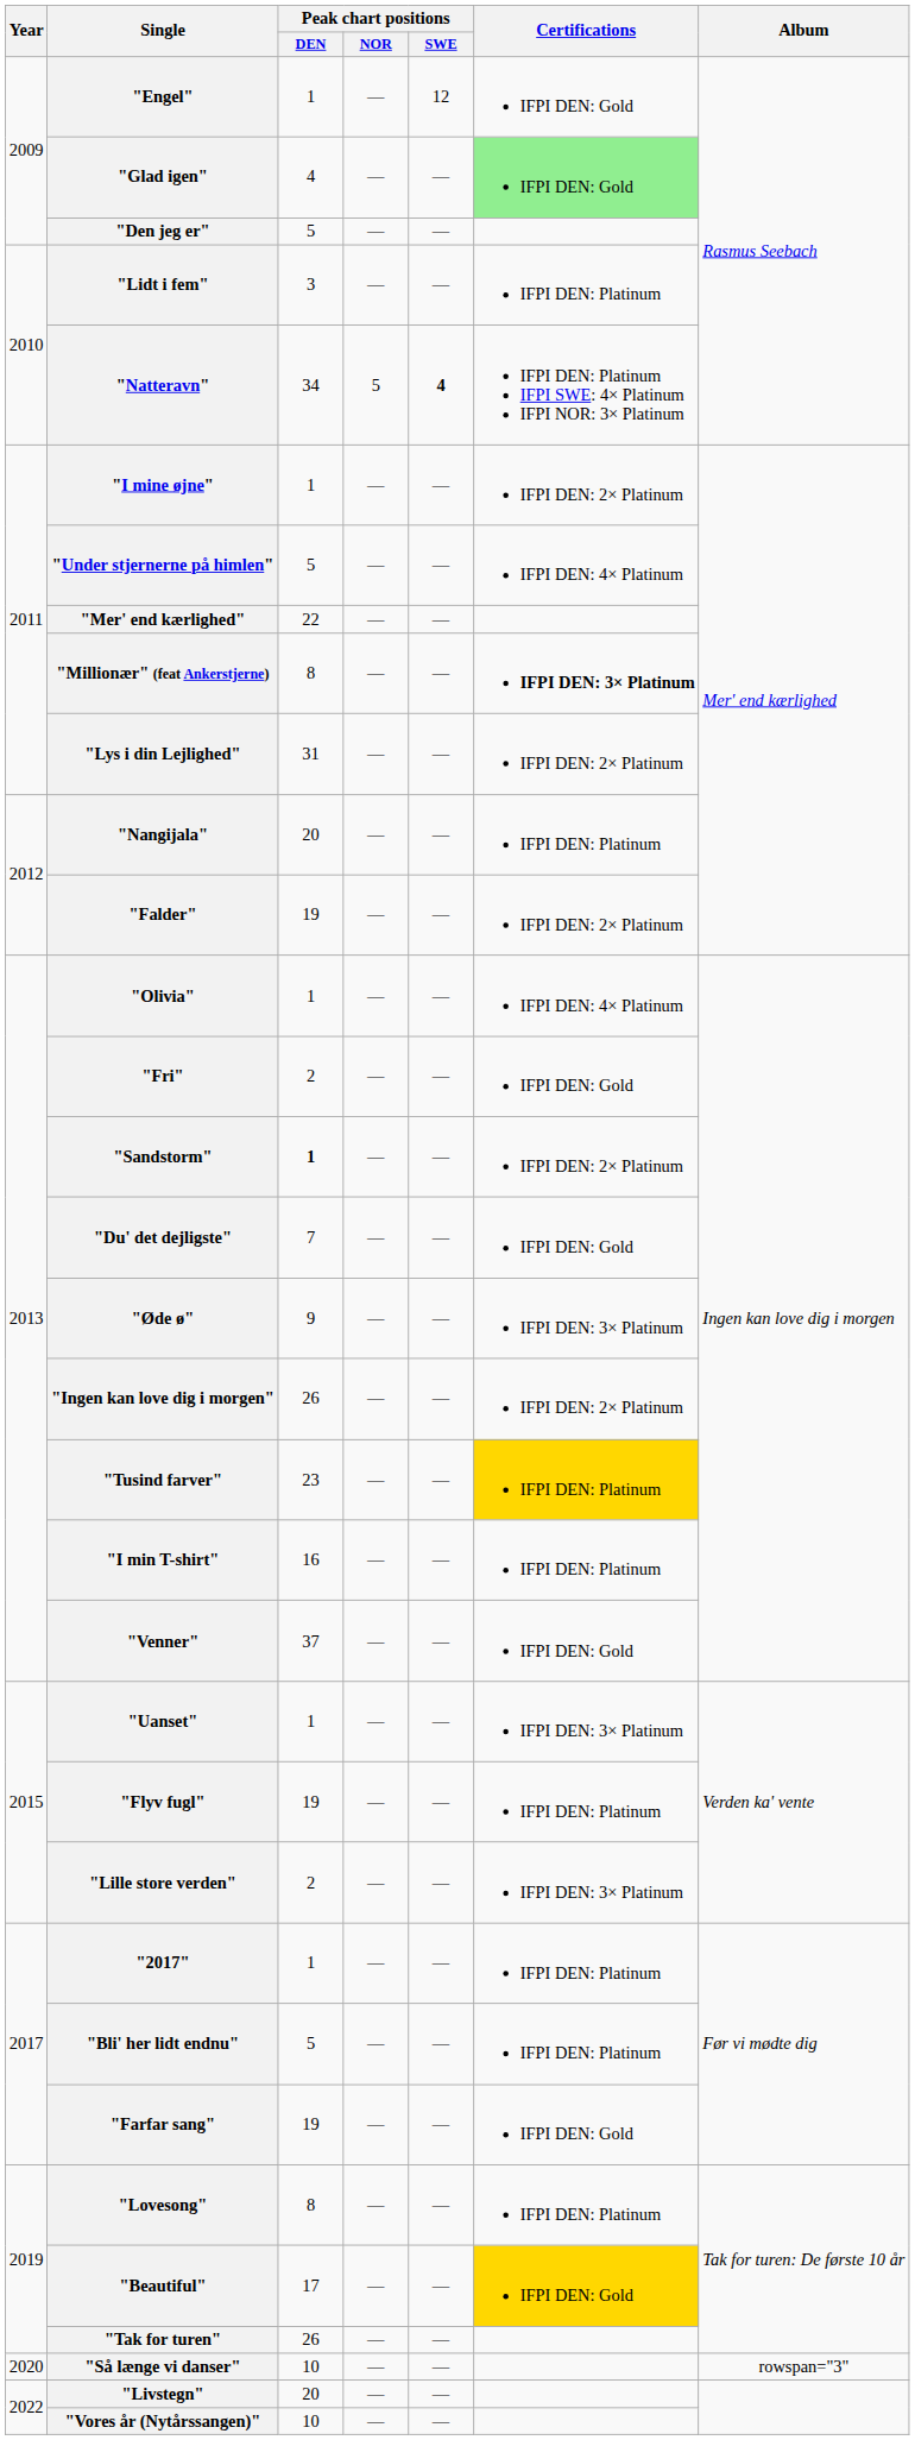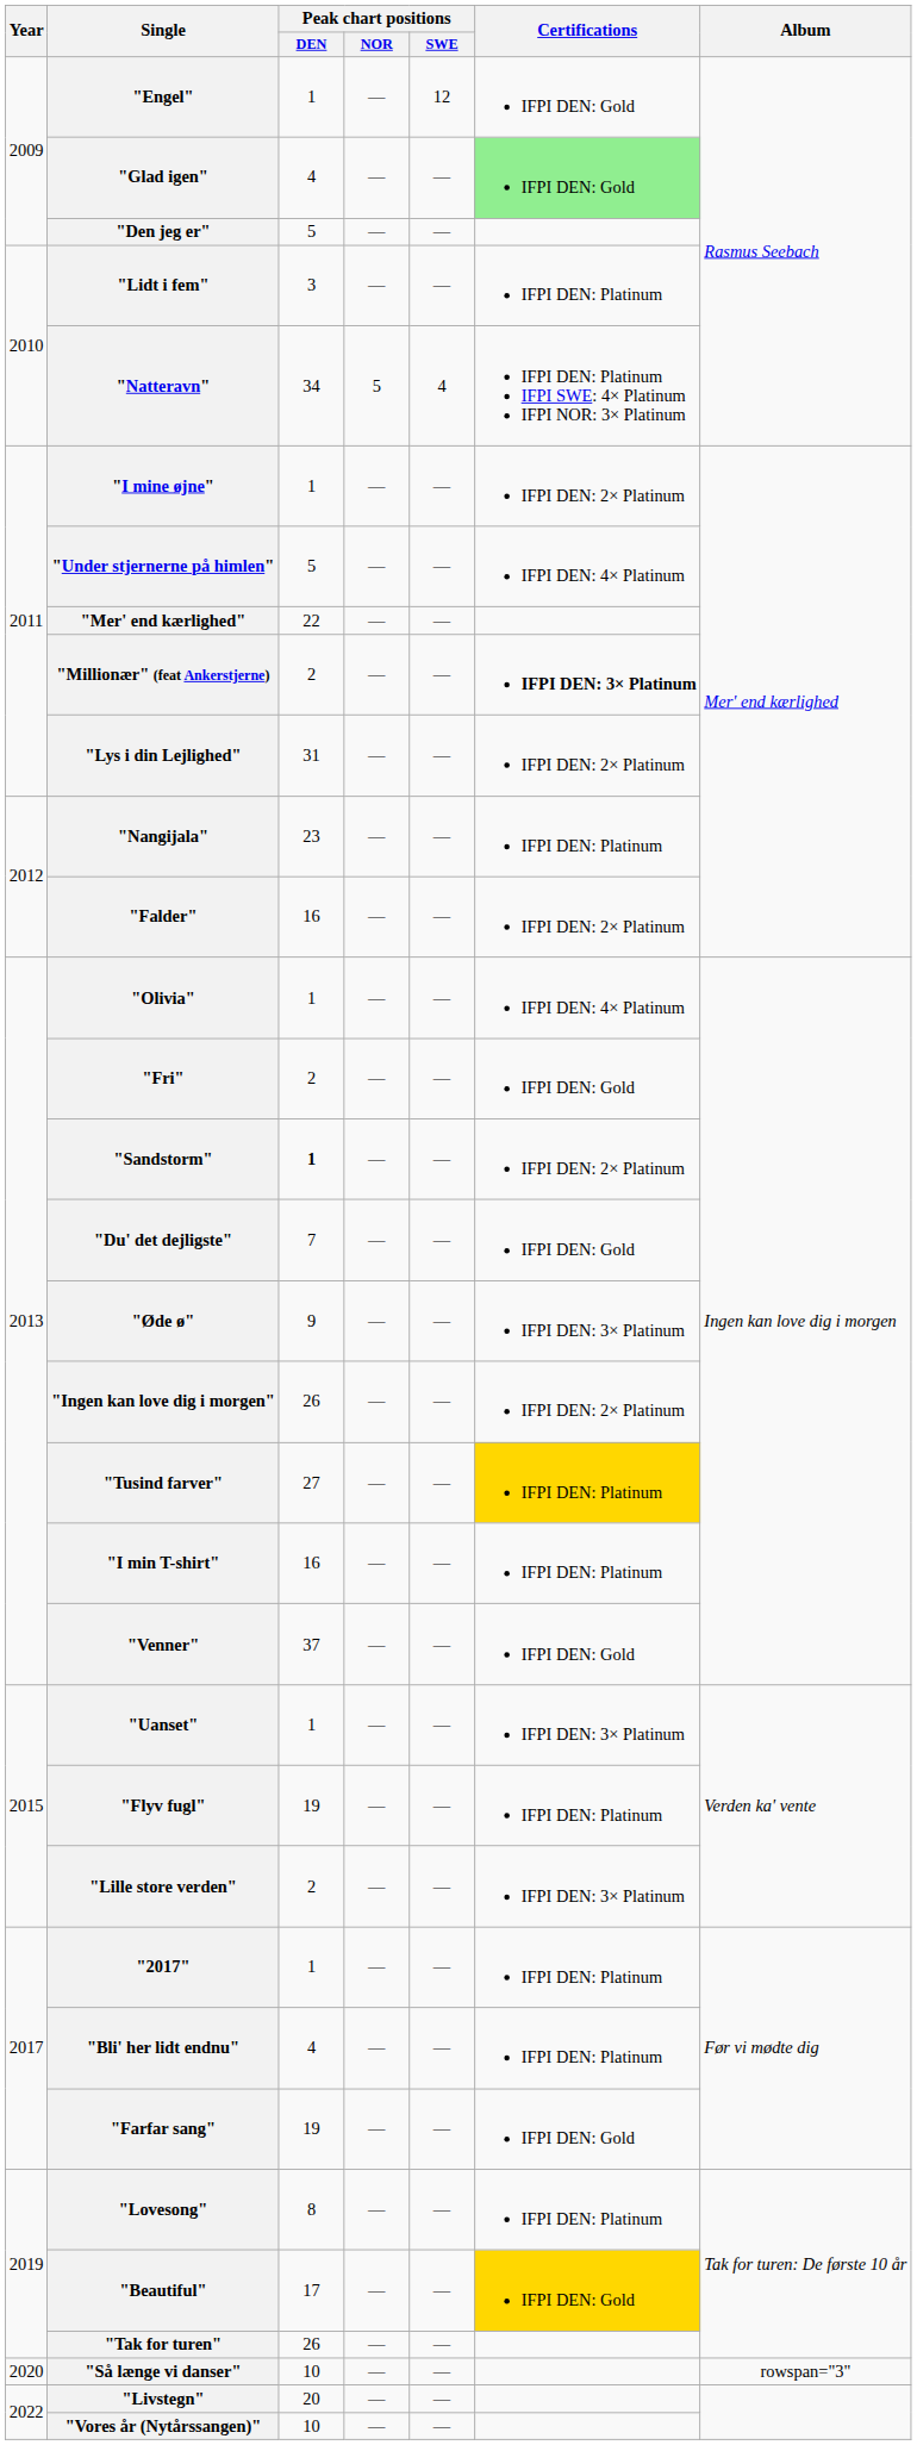"Natteravn" | Peak chart positions / SWE: bold -> normal
"Millionær" (feat Ankerstjerne) | Peak chart positions / DEN: 8 -> 2
"Nangijala" | Peak chart positions / DEN: 20 -> 23
"Falder" | Peak chart positions / DEN: 19 -> 16
"Tusind farver" | Peak chart positions / DEN: 23 -> 27
"Bli' her lidt endnu" | Peak chart positions / DEN: 5 -> 4
